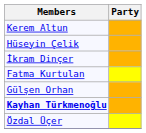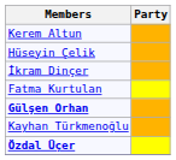Gülşen Orhan | Members: normal -> bold
Kayhan Türkmenoğlu | Members: bold -> normal
Özdal Üçer | Members: normal -> bold
